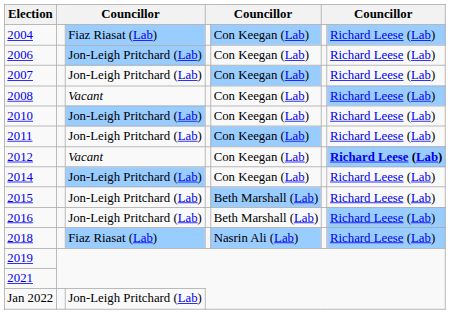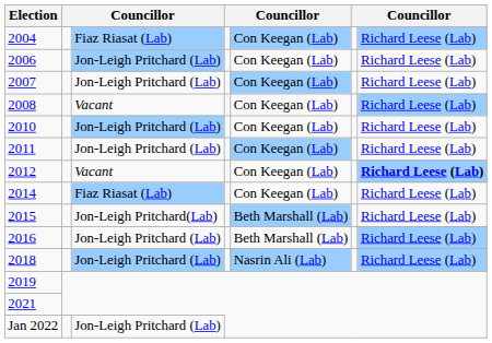2014 | column 3: Jon-Leigh Pritchard (Lab) -> Fiaz Riasat (Lab)
2015 | column 3: Jon-Leigh Pritchard (Lab) -> Jon-Leigh Pritchard(Lab)
2018 | column 3: Fiaz Riasat (Lab) -> Jon-Leigh Pritchard (Lab)
